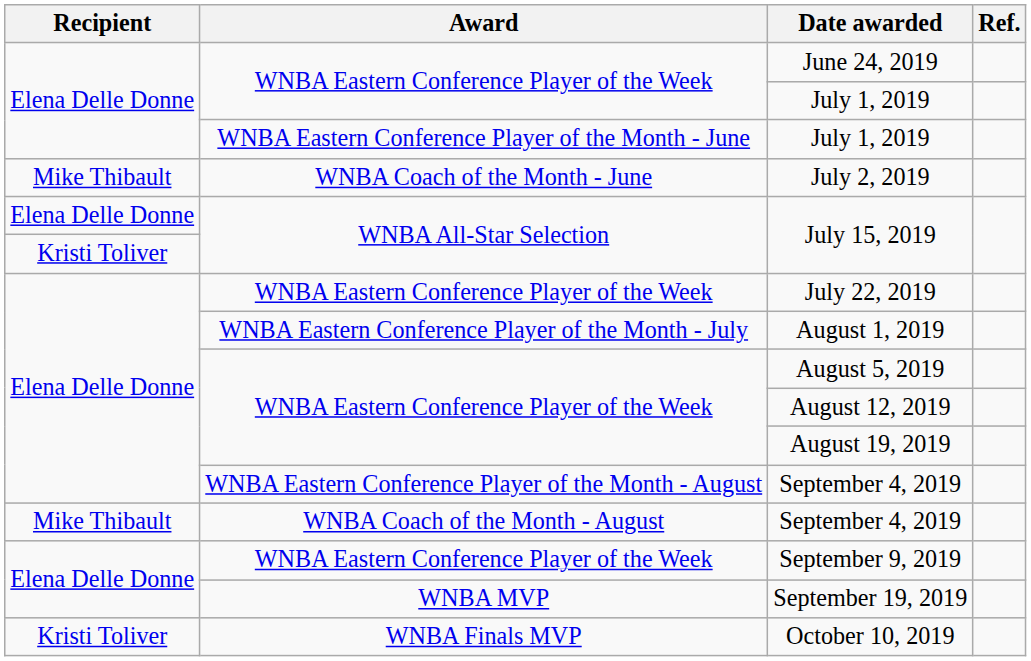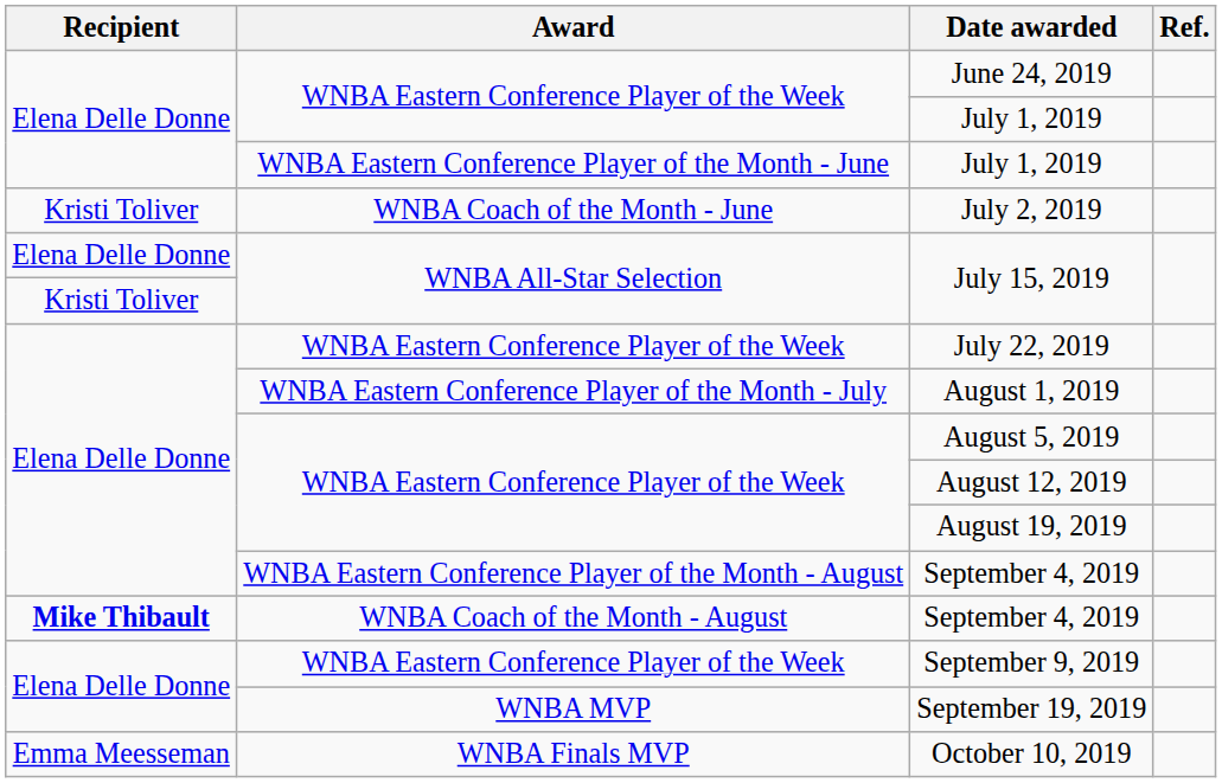July 2, 2019 | Recipient: Mike Thibault -> Kristi Toliver
WNBA Coach of the Month - August / September 4, 2019 | Recipient: normal -> bold
October 10, 2019 | Recipient: Kristi Toliver -> Emma Meesseman
